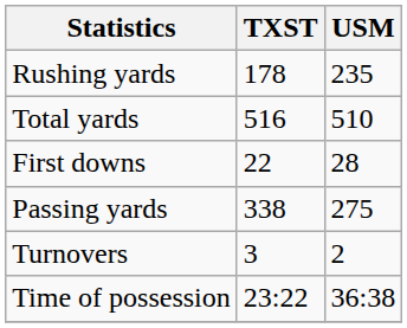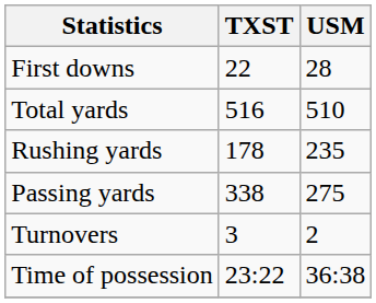rows swapped: First downs <-> Rushing yards
